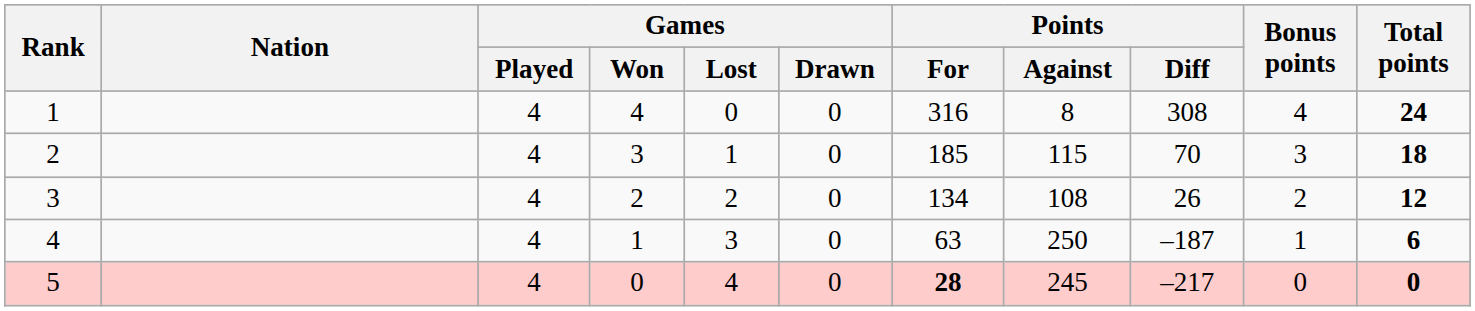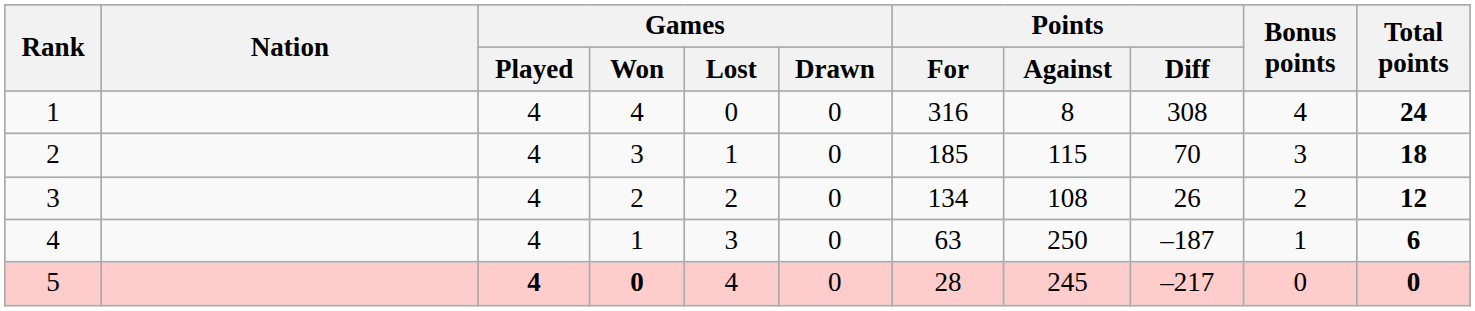5 | Games / Played: normal -> bold
5 | Games / Won: normal -> bold
5 | Points / For: bold -> normal
